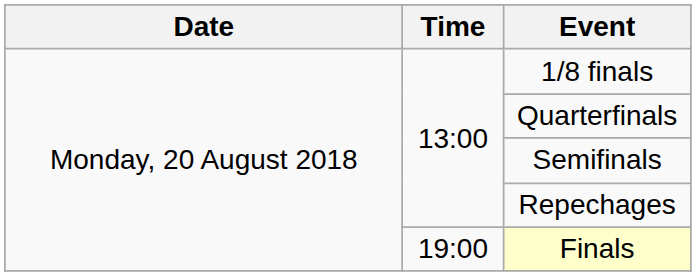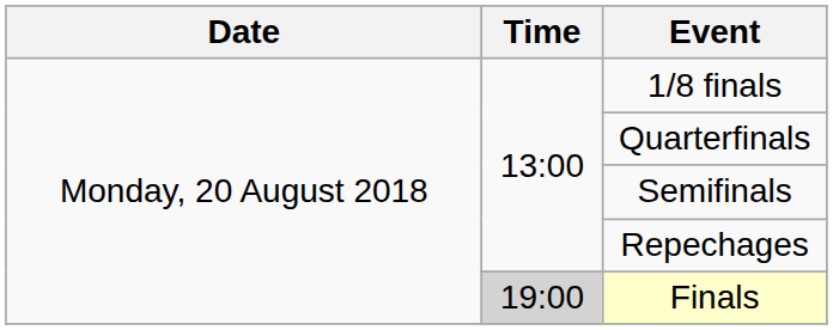Finals | Time: no background -> lightgrey background
